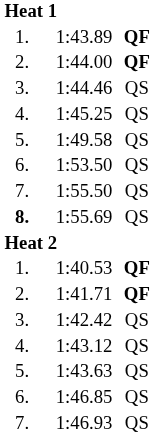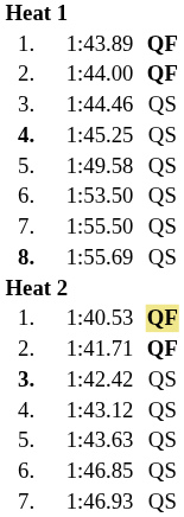1:45.25 | column 1: normal -> bold
1:40.53 | column 3: no background -> khaki background
1:42.42 | column 1: normal -> bold
